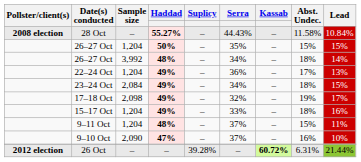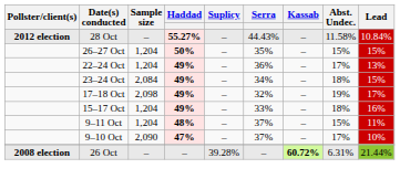28 Oct | Pollster/client(s): 2008 election -> 2012 election
- row: 26–27 Oct | 3,992 | 48% | – | 34% | – | 18% | 14%
9–10 Oct | Abst. Undec.: 16% -> 17%
26 Oct | Pollster/client(s): 2012 election -> 2008 election
